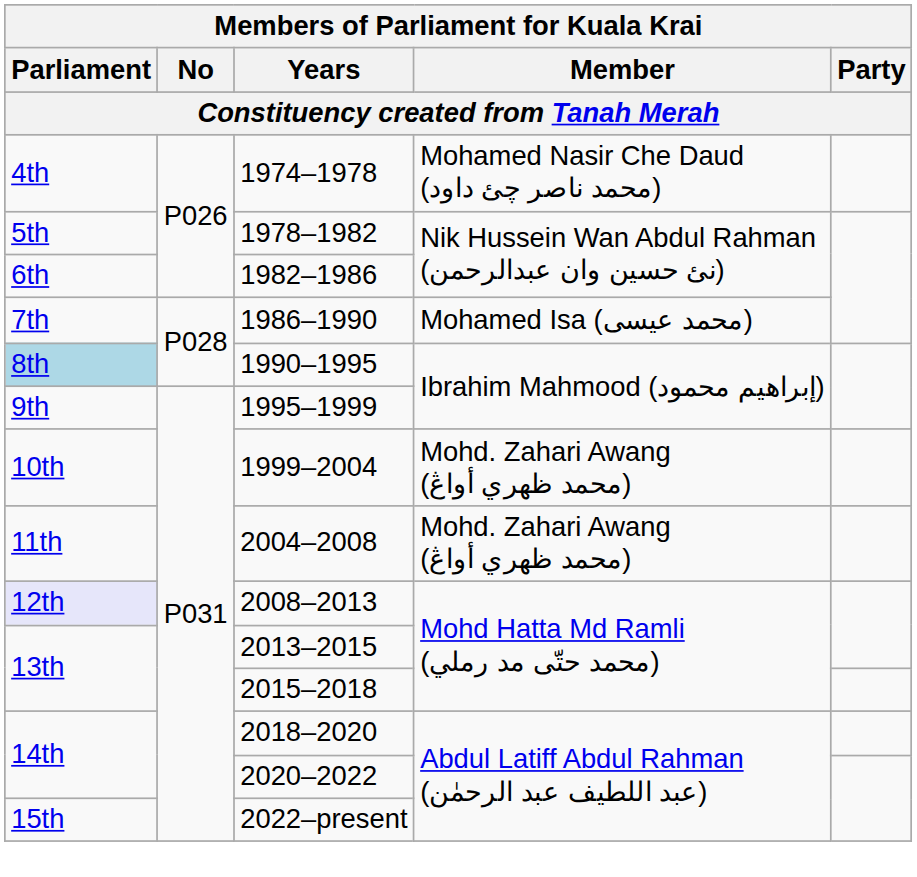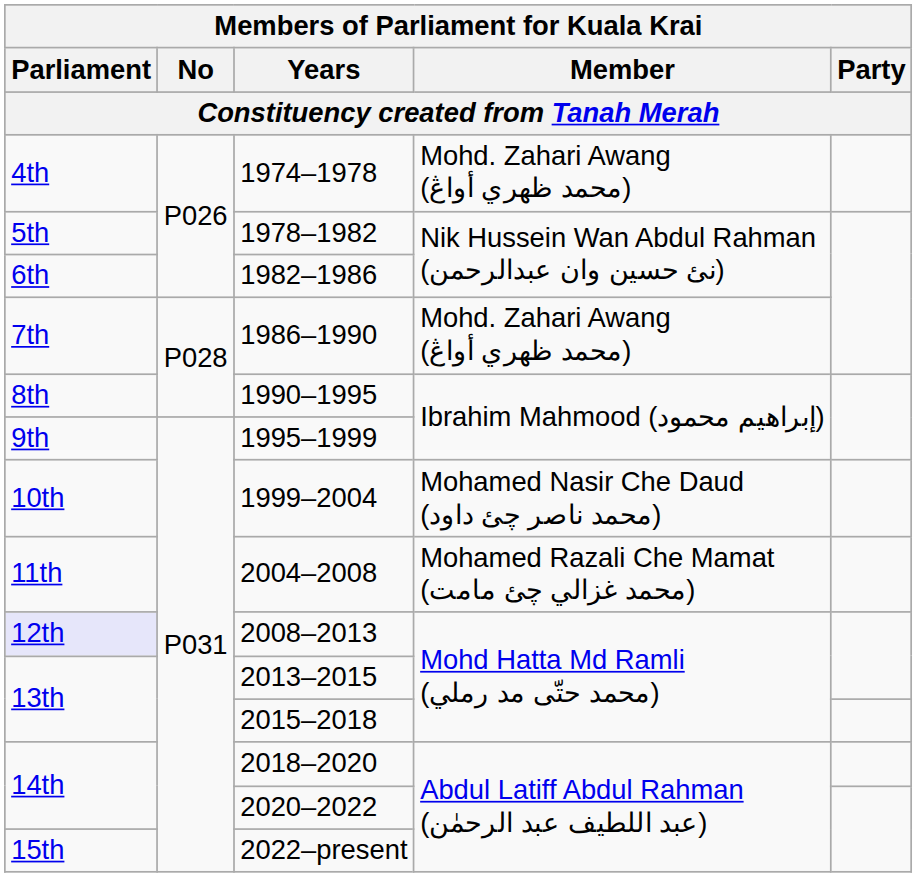1974–1978 | Member: Mohamed Nasir Che Daud (محمد ناصر چئ داود) -> Mohd. Zahari Awang (محمد ظهري أواڠ)
1986–1990 | Member: Mohamed Isa (محمد عيسى) -> Mohd. Zahari Awang (محمد ظهري أواڠ)
1990–1995 | Parliament: lightblue background -> no background
1999–2004 | Member: Mohd. Zahari Awang (محمد ظهري أواڠ) -> Mohamed Nasir Che Daud (محمد ناصر چئ داود)
2004–2008 | Member: Mohd. Zahari Awang (محمد ظهري أواڠ) -> Mohamed Razali Che Mamat (محمد غزالي چئ مامت)
